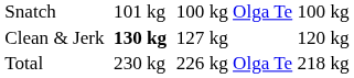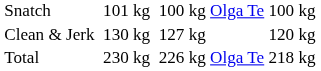Clean & Jerk | column 2: bold -> normal
